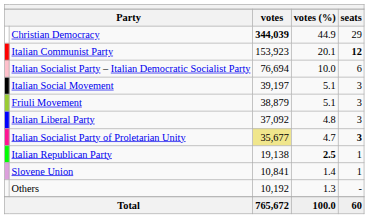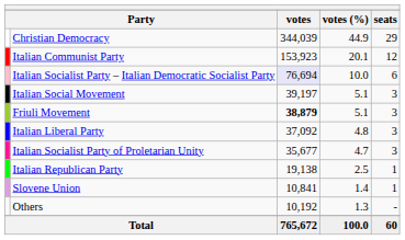Christian Democracy | votes: bold -> normal
Italian Communist Party | seats: bold -> normal
Italian Socialist Party – Italian Democratic Socialist Party | votes: no background -> lavender background
Friuli Movement | votes: normal -> bold
Italian Socialist Party of Proletarian Unity | votes: khaki background -> no background
Italian Socialist Party of Proletarian Unity | seats: bold -> normal
Italian Republican Party | votes (%): bold -> normal
